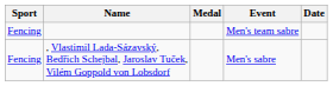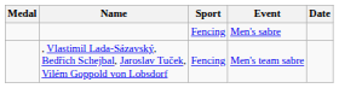columns swapped: Medal <-> Sport
row 2 | Event: Men's team sabre -> Men's sabre
row 3 | Event: Men's sabre -> Men's team sabre
